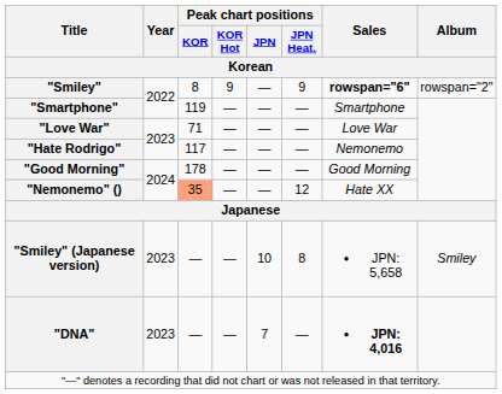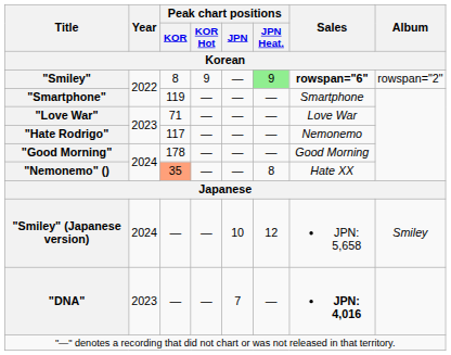"Smiley" | Peak chart positions / JPN Heat.: no background -> lightgreen background
"Nemonemo" () | Peak chart positions / JPN Heat.: 12 -> 8
"Smiley" (Japanese version) | Year: 2023 -> 2024
"Smiley" (Japanese version) | Peak chart positions / JPN Heat.: 8 -> 12
